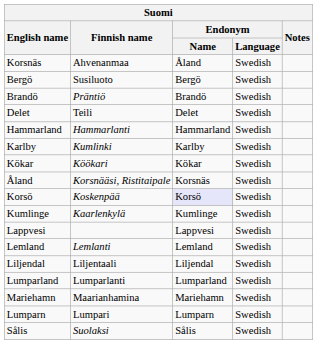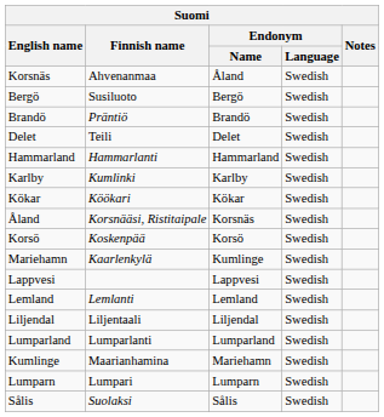row 12 | Endonym / Name: lavender background -> no background
row 13 | English name: Kumlinge -> Mariehamn
row 18 | English name: Mariehamn -> Kumlinge
